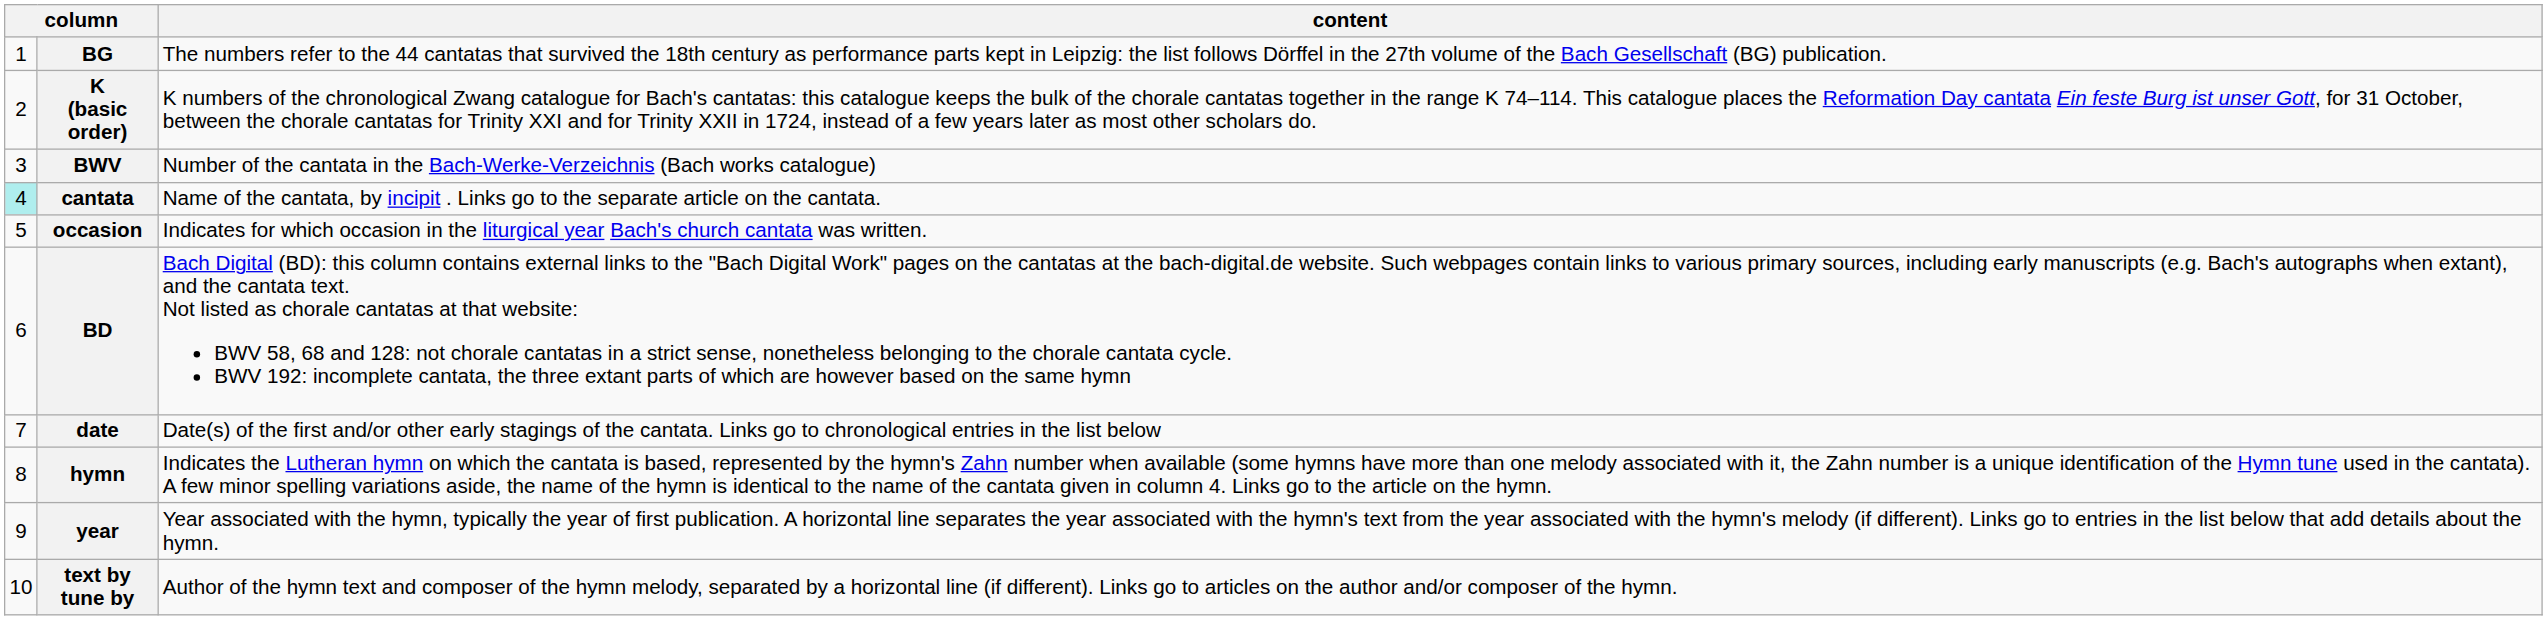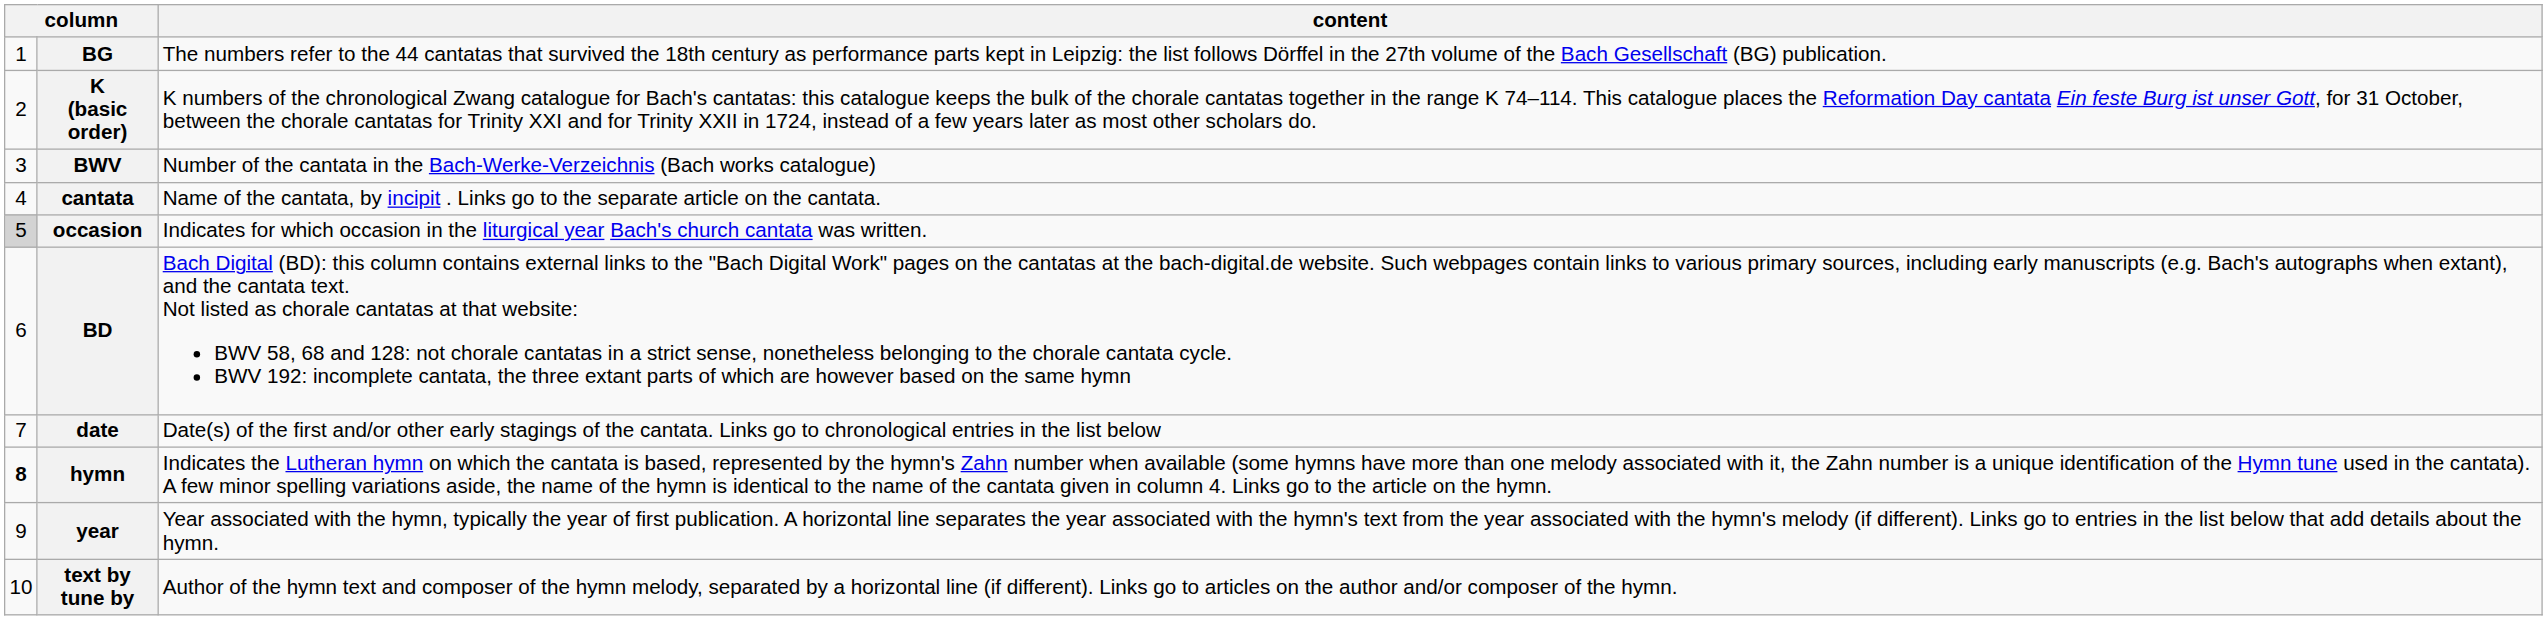cantata | column 1: paleturquoise background -> no background
occasion | column 1: no background -> lightgrey background
hymn | column 1: normal -> bold
